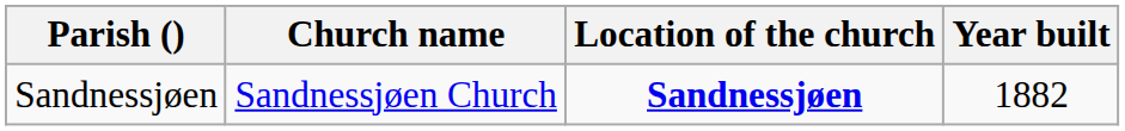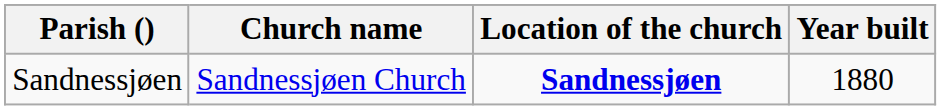row 2 | Year built: 1882 -> 1880
